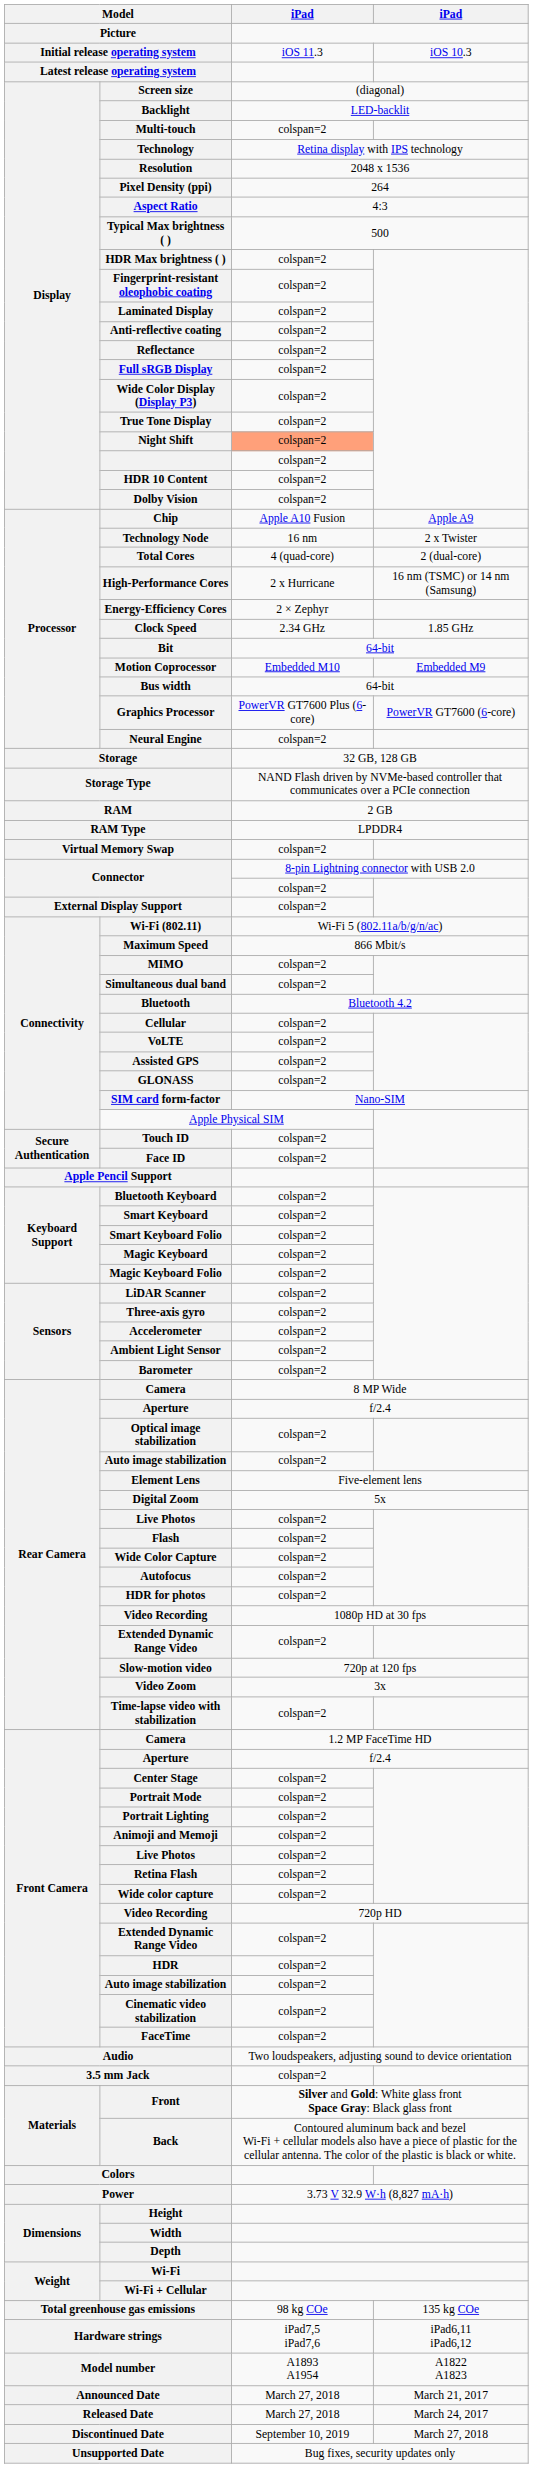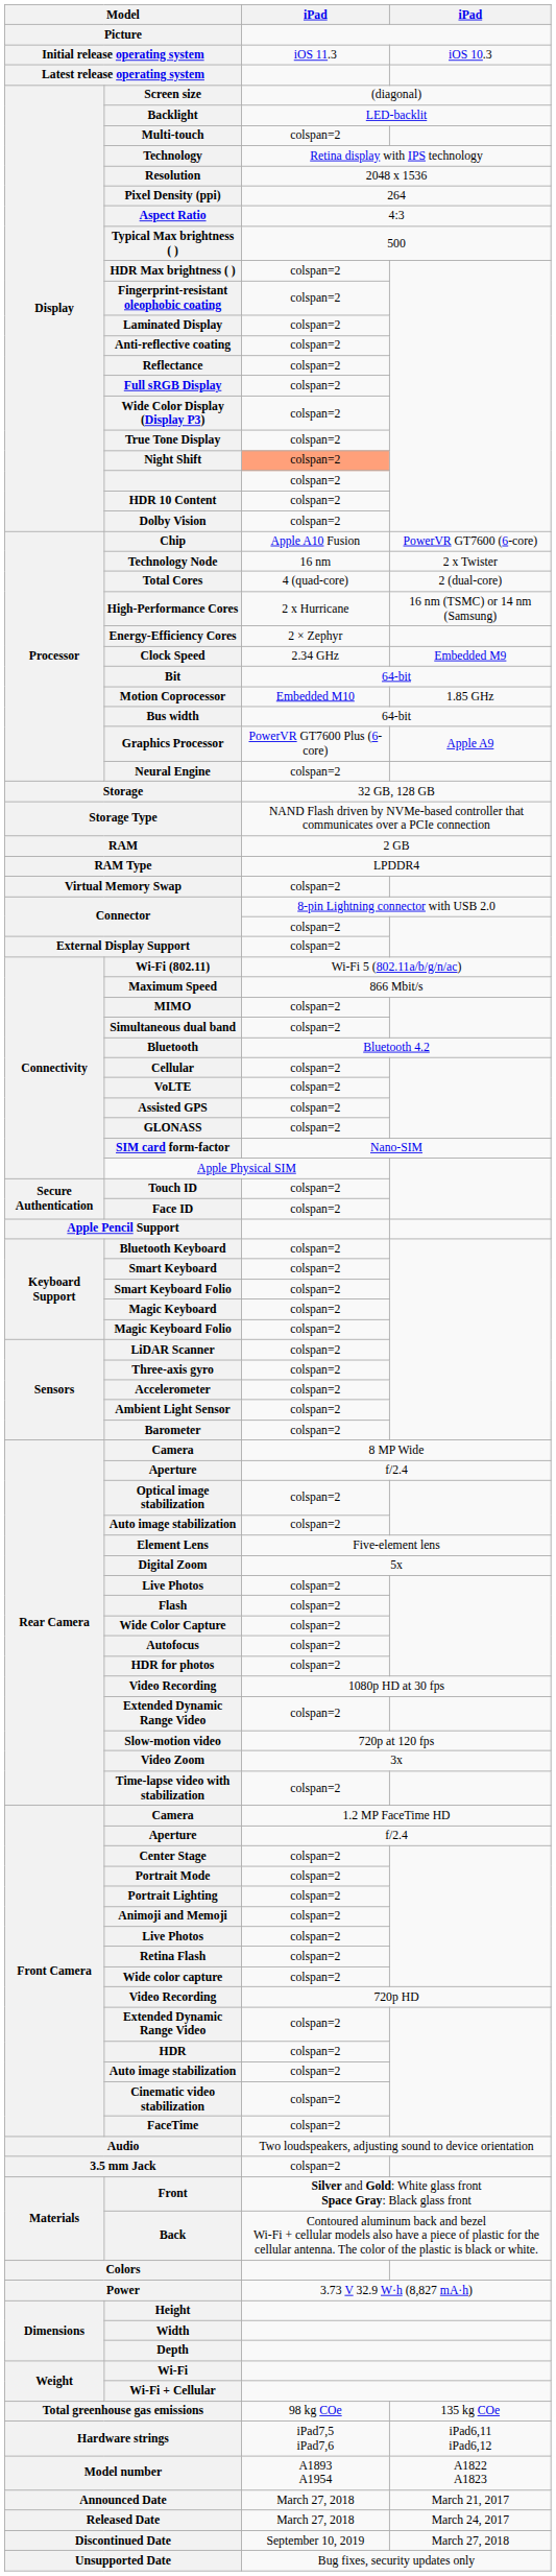Chip | column 4: Apple A9 -> PowerVR GT7600 (6-core)
Clock Speed | column 4: 1.85 GHz -> Embedded M9
Motion Coprocessor | column 4: Embedded M9 -> 1.85 GHz
Graphics Processor | column 4: PowerVR GT7600 (6-core) -> Apple A9
